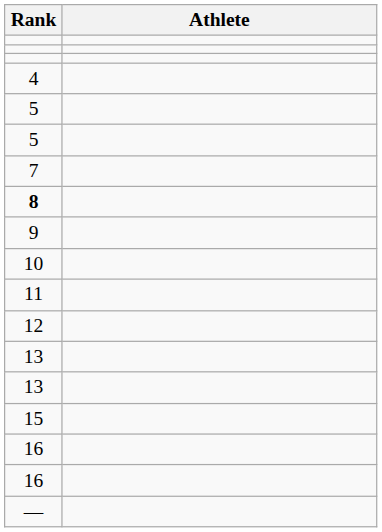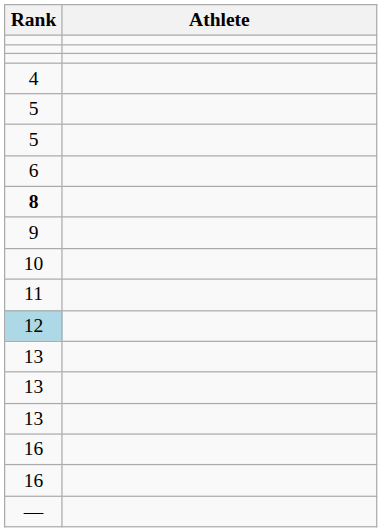row 8 | Rank: 7 -> 6
row 13 | Rank: no background -> lightblue background
row 16 | Rank: 15 -> 13
